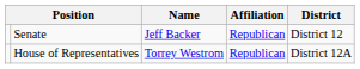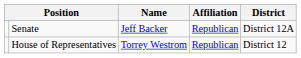Senate | District: District 12 -> District 12A
House of Representatives | District: District 12A -> District 12
